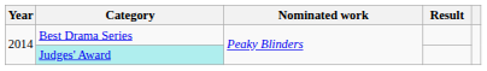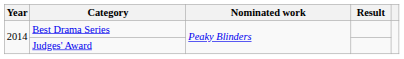Judges' Award | Category: paleturquoise background -> no background
